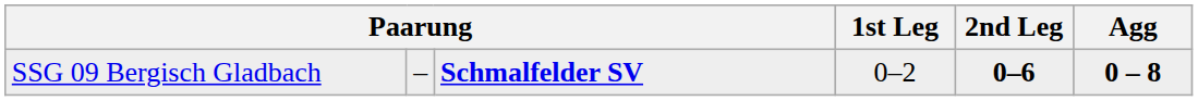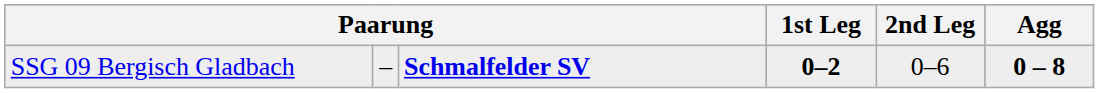SSG 09 Bergisch Gladbach | 1st Leg: normal -> bold
SSG 09 Bergisch Gladbach | 2nd Leg: bold -> normal
